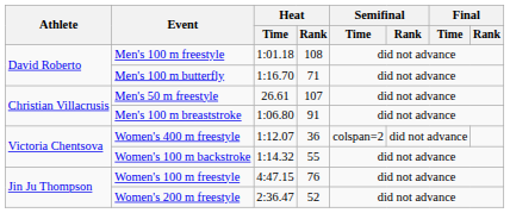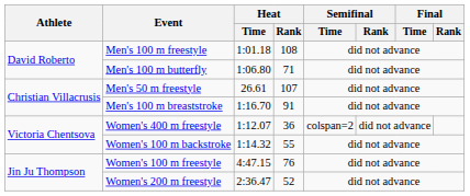Men's 100 m butterfly | Heat / Time: 1:16.70 -> 1:06.80
Men's 100 m breaststroke | Heat / Time: 1:06.80 -> 1:16.70
